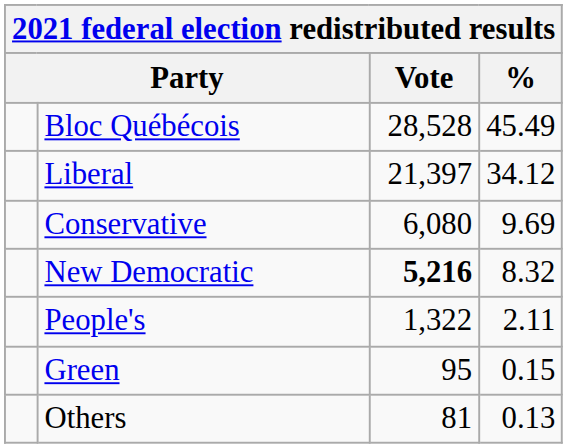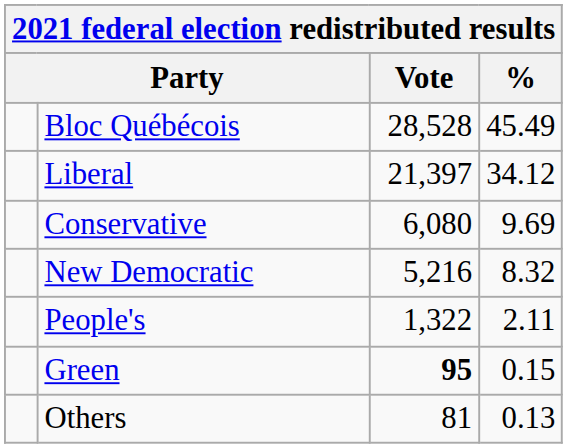New Democratic | Vote: bold -> normal
Green | Vote: normal -> bold
